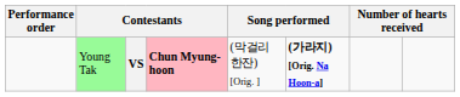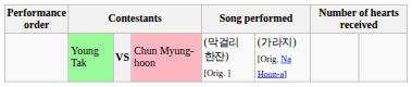VS | column 4: bold -> normal
VS | column 6: bold -> normal
